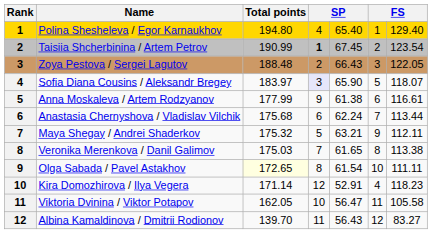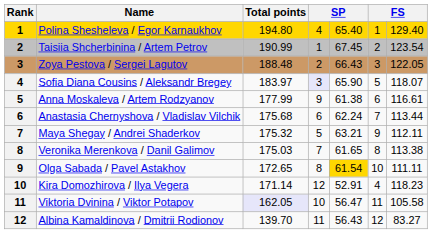Taisiia Shcherbinina / Artem Petrov | column 4: bold -> normal
Olga Sabada / Pavel Astakhov | Total points: lightyellow background -> no background
Olga Sabada / Pavel Astakhov | column 5: no background -> gold background
Viktoria Dvinina / Viktor Potapov | Total points: no background -> lavender background
